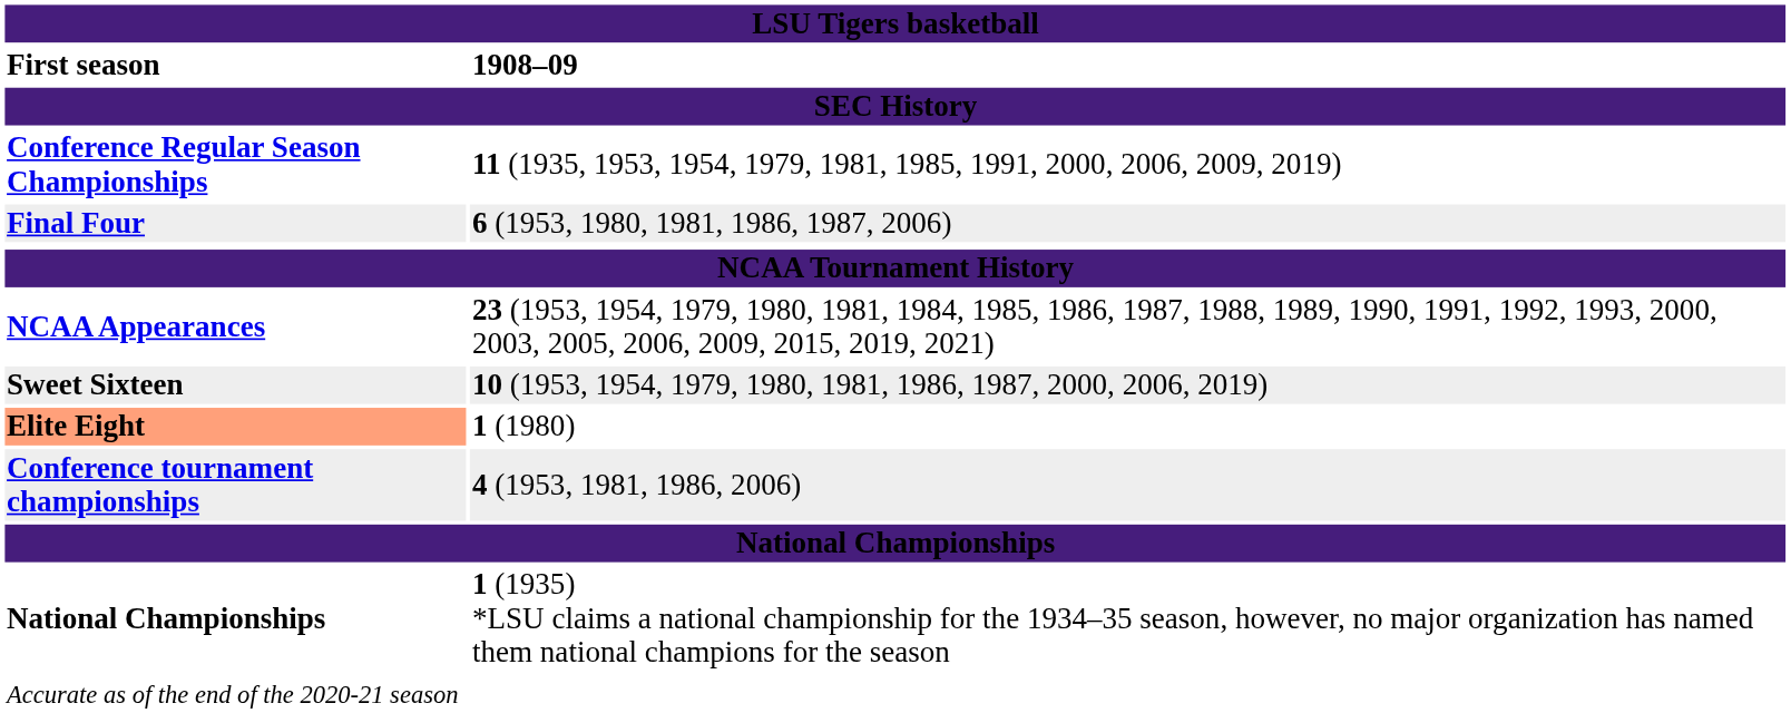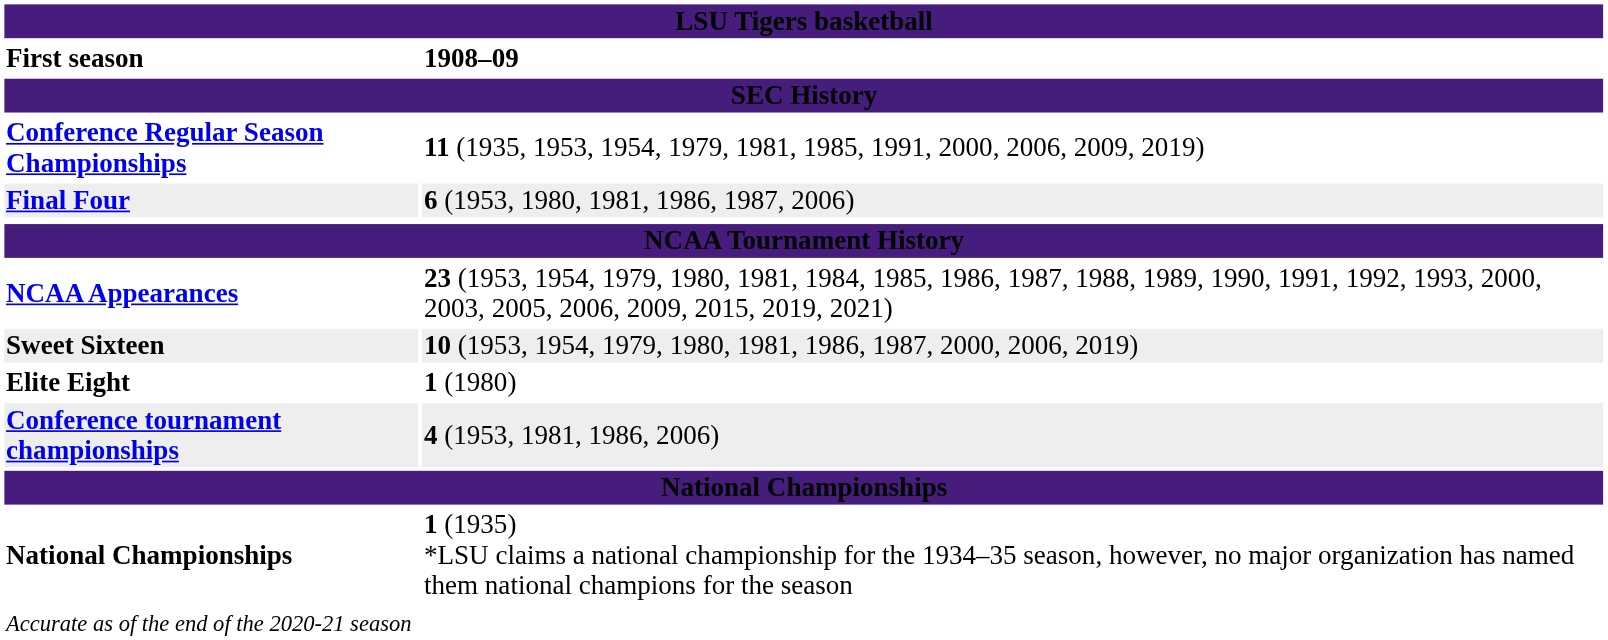row 9 | First season: lightsalmon background -> no background
